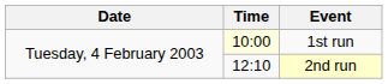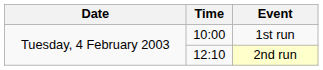1st run | Time: lightyellow background -> no background
